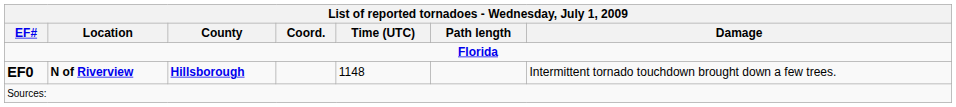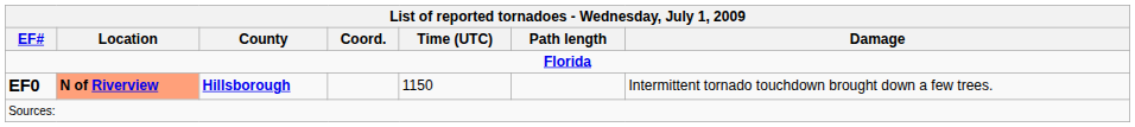EF0 | Location: no background -> lightsalmon background
EF0 | Time (UTC): 1148 -> 1150
